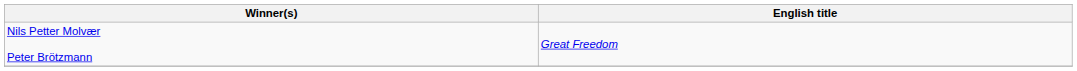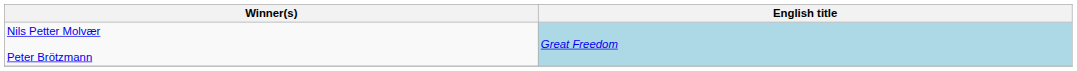Nils Petter Molvær Peter Brötzmann | English title: no background -> lightblue background
